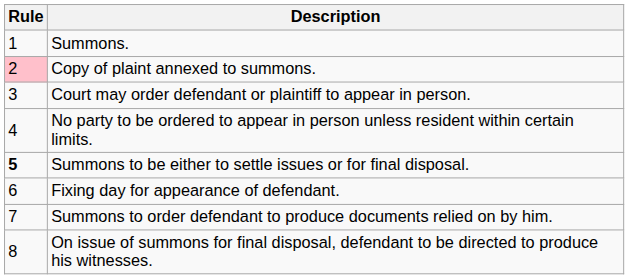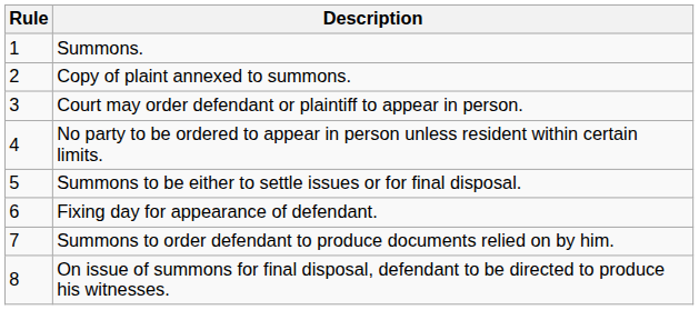Copy of plaint annexed to summons. | Rule: pink background -> no background
Summons to be either to settle issues or for final disposal. | Rule: bold -> normal
